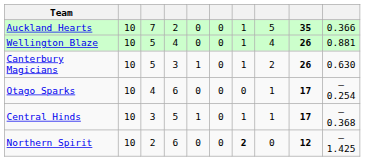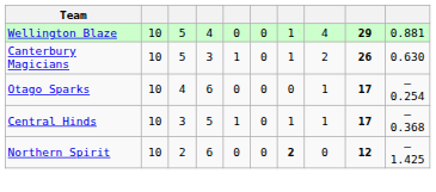- row: Auckland Hearts | 10 | 7 | 2 | 0 | 0 | 1 | 5 | 35 | 0.366
Wellington Blaze | column 9: 26 -> 29
